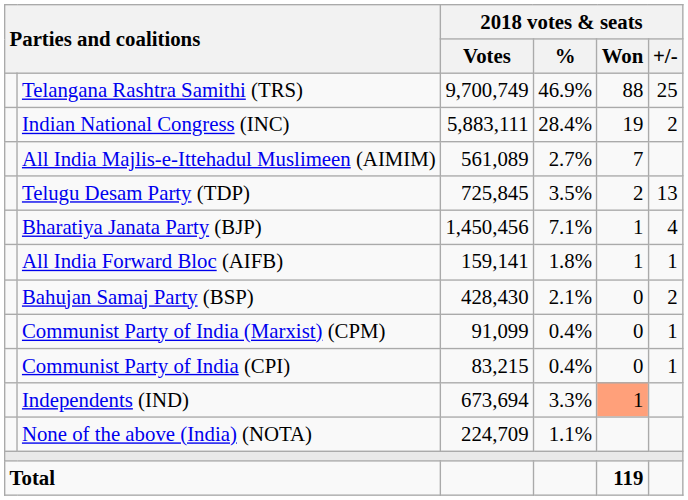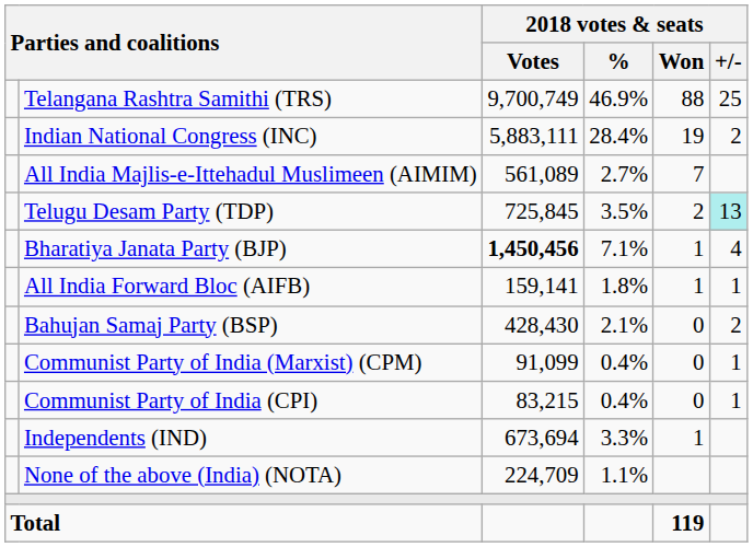Telugu Desam Party (TDP) | 2018 votes & seats / +/-: no background -> paleturquoise background
Bharatiya Janata Party (BJP) | 2018 votes & seats / Votes: normal -> bold
Independents (IND) | 2018 votes & seats / Won: lightsalmon background -> no background
